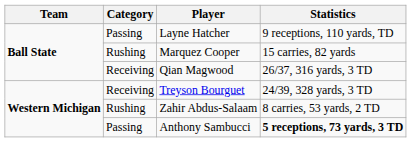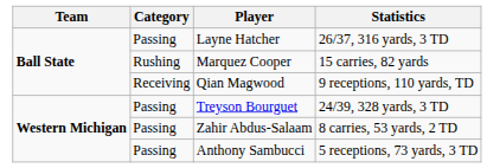Layne Hatcher | Statistics: 9 receptions, 110 yards, TD -> 26/37, 316 yards, 3 TD
Qian Magwood | Statistics: 26/37, 316 yards, 3 TD -> 9 receptions, 110 yards, TD
Treyson Bourguet | Category: Receiving -> Passing
Zahir Abdus-Salaam | Category: Rushing -> Passing
Anthony Sambucci | Statistics: bold -> normal
